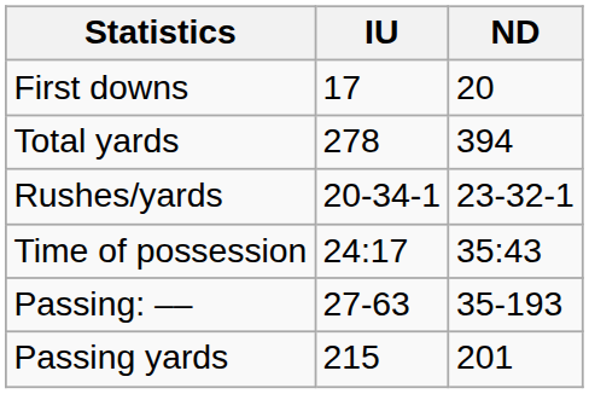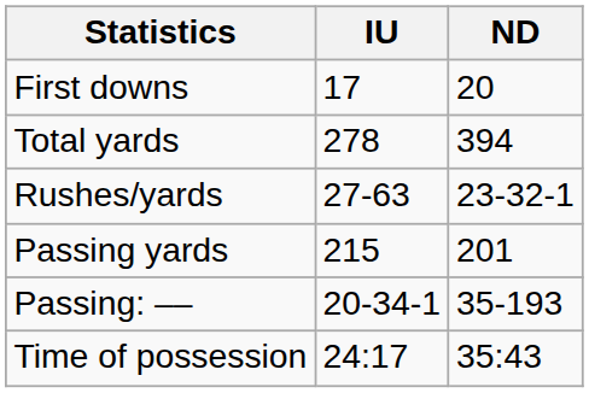Rushes/yards | IU: 20-34-1 -> 27-63
rows swapped: Passing yards <-> Time of possession
Passing: –– | IU: 27-63 -> 20-34-1
